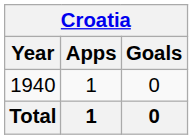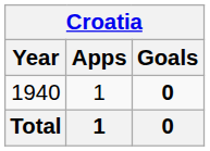1940 | Goals: normal -> bold
